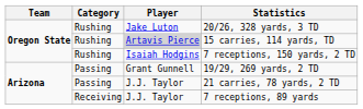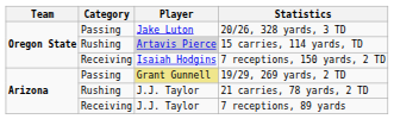20/26, 328 yards, 3 TD | Category: Rushing -> Passing
7 receptions, 150 yards, 2 TD | Category: Rushing -> Receiving
19/29, 269 yards, 2 TD | Player: no background -> khaki background
21 carries, 78 yards, 2 TD | Category: Passing -> Rushing
